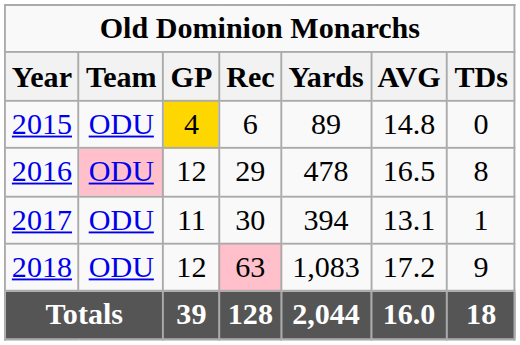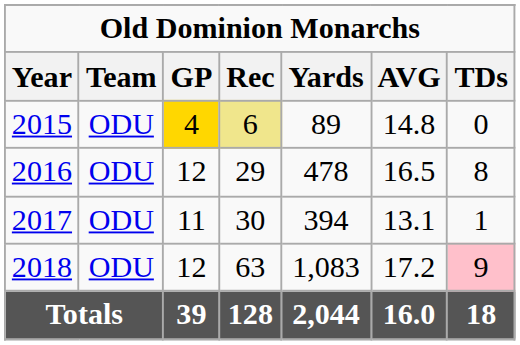2015 | column 4: no background -> khaki background
2016 | column 2: pink background -> no background
2018 | column 4: pink background -> no background
2018 | column 7: no background -> pink background
